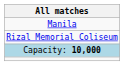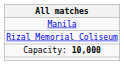row 4 | column 1: lightblue background -> no background
